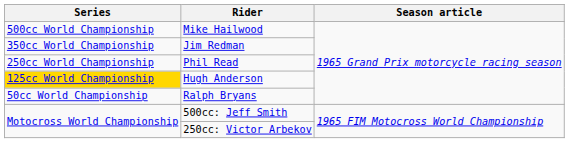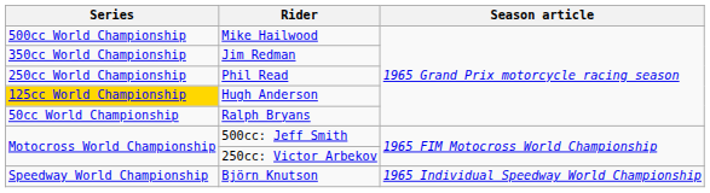+ row: Speedway World Championship | Björn Knutson | 1965 Individual Speedway World Championship
